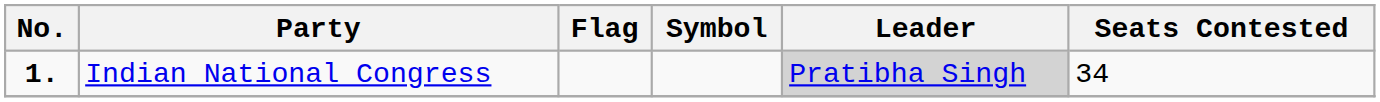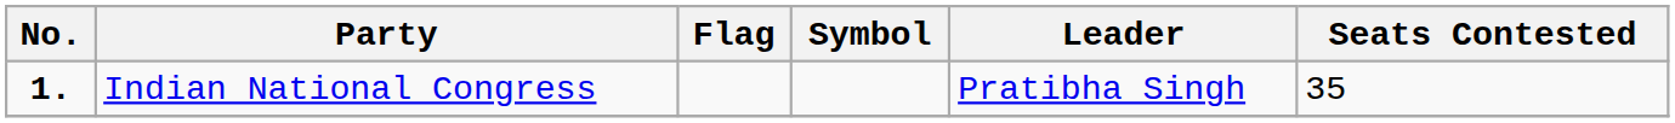Indian National Congress | Leader: lightgrey background -> no background
Indian National Congress | Seats Contested: 34 -> 35
